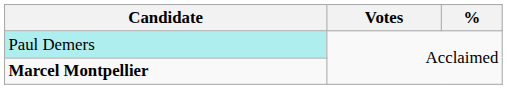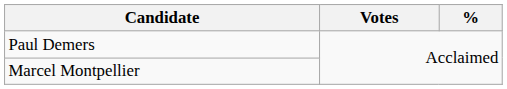Paul Demers | Candidate: paleturquoise background -> no background
Marcel Montpellier | Candidate: bold -> normal
